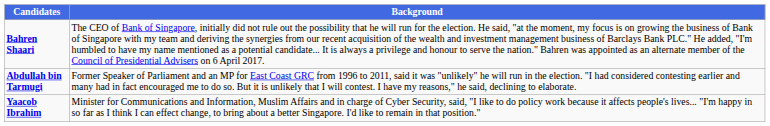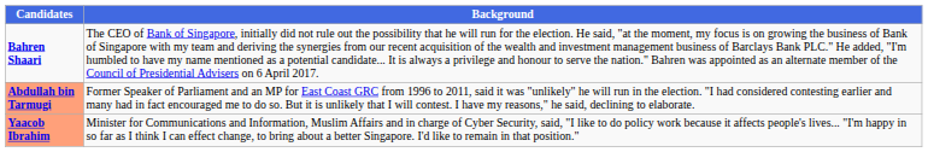Abdullah bin Tarmugi | Candidates: no background -> lightsalmon background
Yaacob Ibrahim | Candidates: no background -> lightsalmon background
